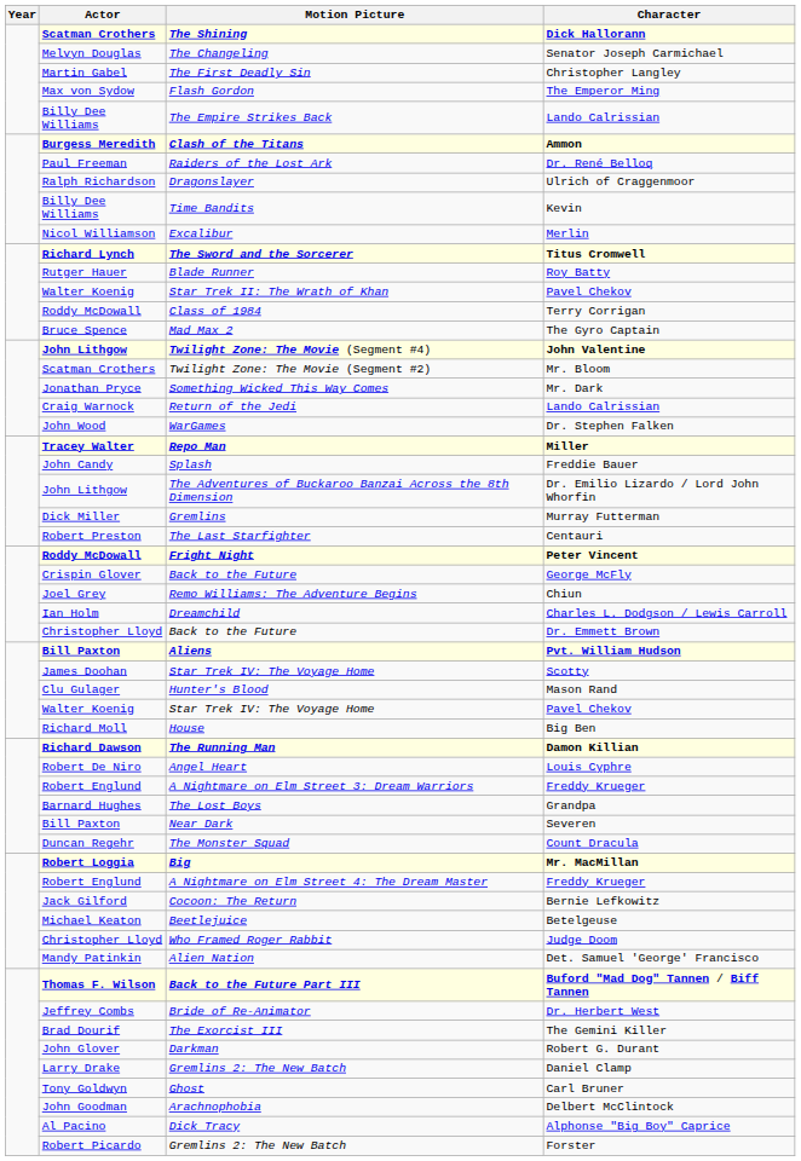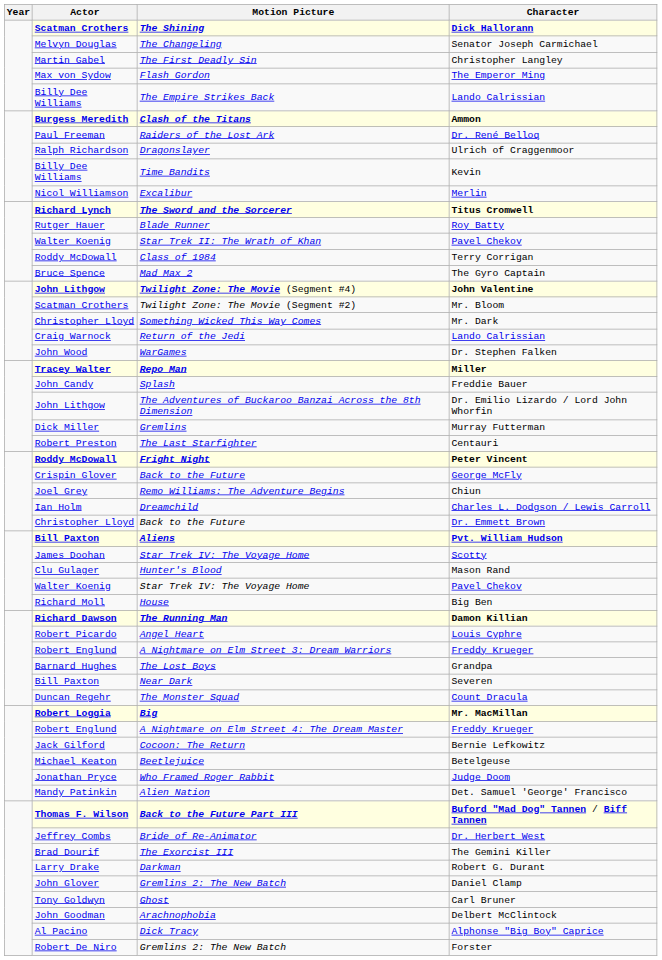Something Wicked This Way Comes | Actor: Jonathan Pryce -> Christopher Lloyd
Angel Heart | Actor: Robert De Niro -> Robert Picardo
Who Framed Roger Rabbit | Actor: Christopher Lloyd -> Jonathan Pryce
Darkman | Actor: John Glover -> Larry Drake
Gremlins 2: The New Batch / Daniel Clamp | Actor: Larry Drake -> John Glover
Gremlins 2: The New Batch / Forster | Actor: Robert Picardo -> Robert De Niro
